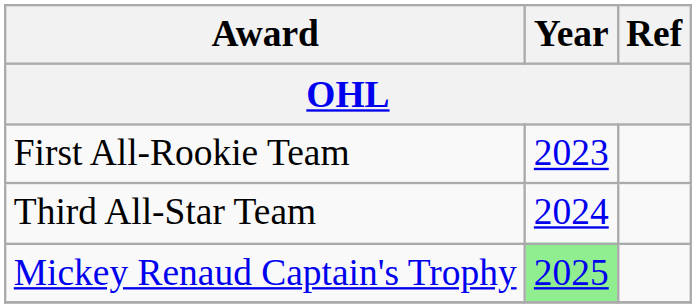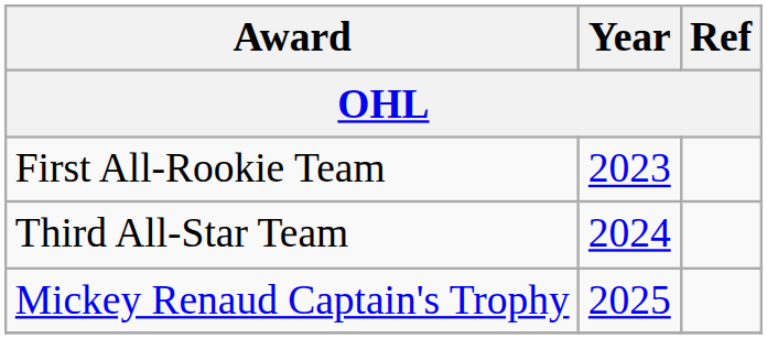Mickey Renaud Captain's Trophy | Year: lightgreen background -> no background
